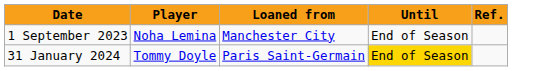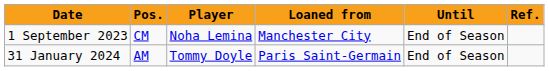+ column: Pos. | CM | AM
31 January 2024 | Until: gold background -> no background
